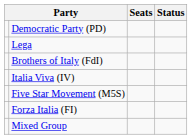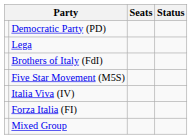rows swapped: Italia Viva (IV) <-> Five Star Movement (M5S)
